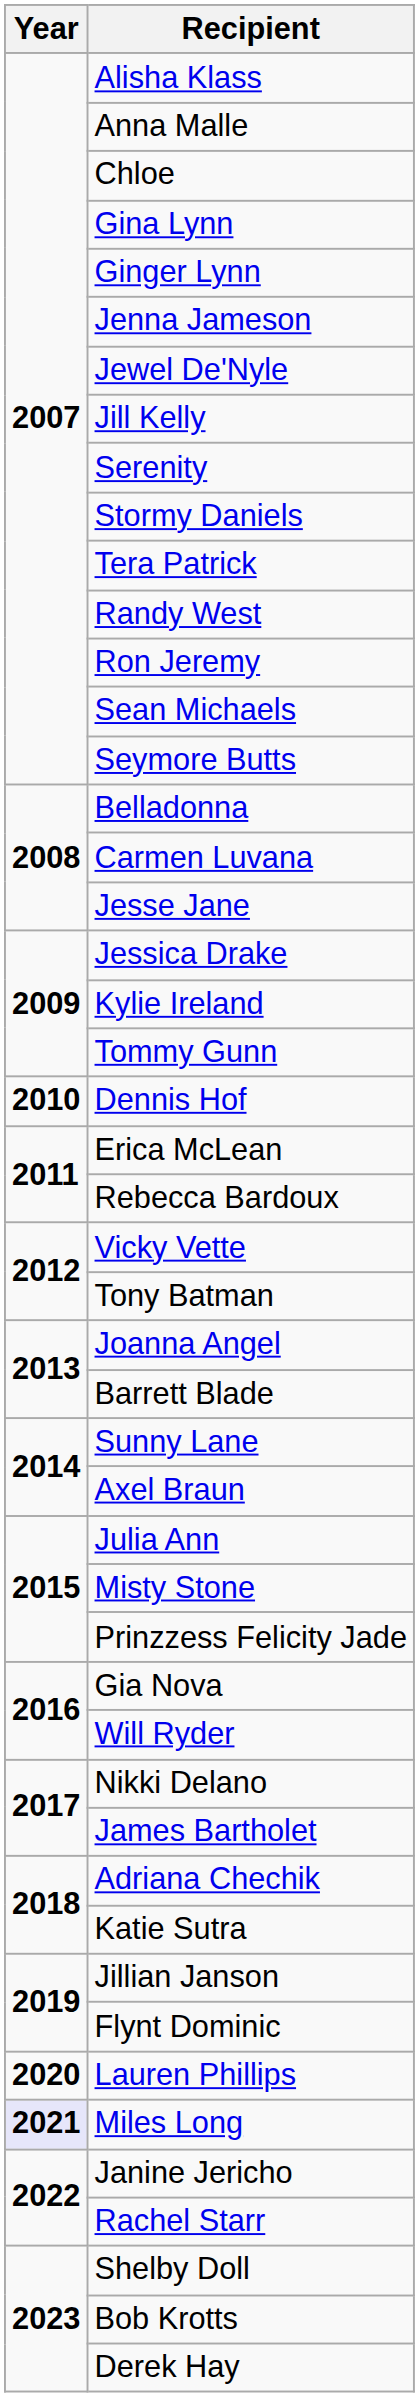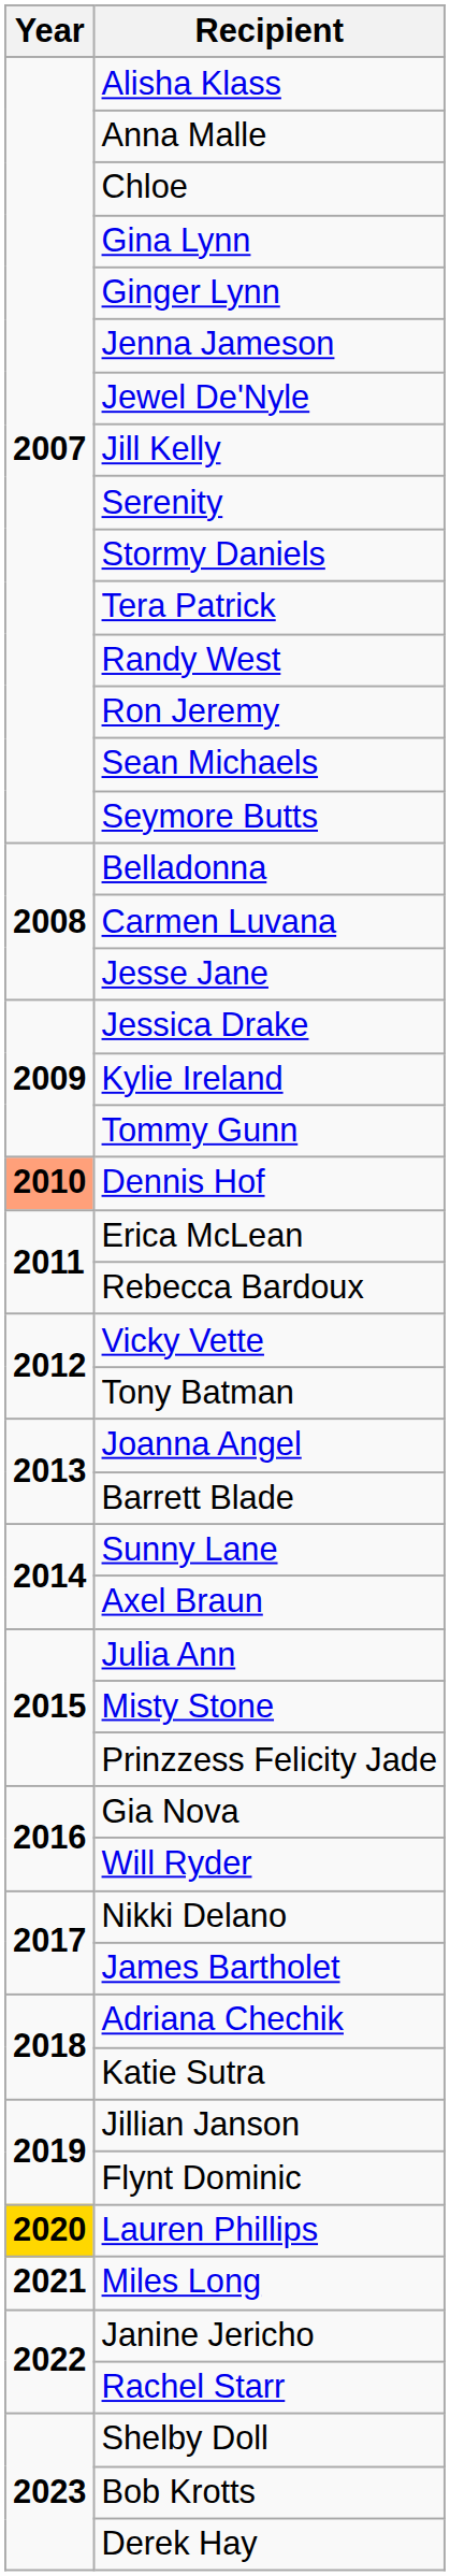Dennis Hof | Year: no background -> lightsalmon background
Lauren Phillips | Year: no background -> gold background
Miles Long | Year: lavender background -> no background
